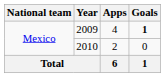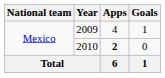2009 | Goals: bold -> normal
2010 | Apps: normal -> bold
